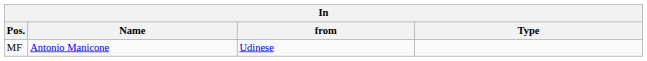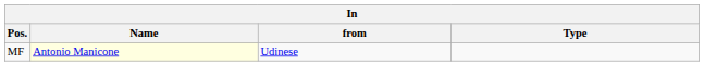MF | Name: no background -> lightyellow background
